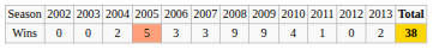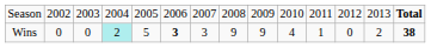Wins | column 4: no background -> paleturquoise background
Wins | column 5: lightsalmon background -> no background
Wins | column 6: normal -> bold
Wins | column 14: gold background -> no background
